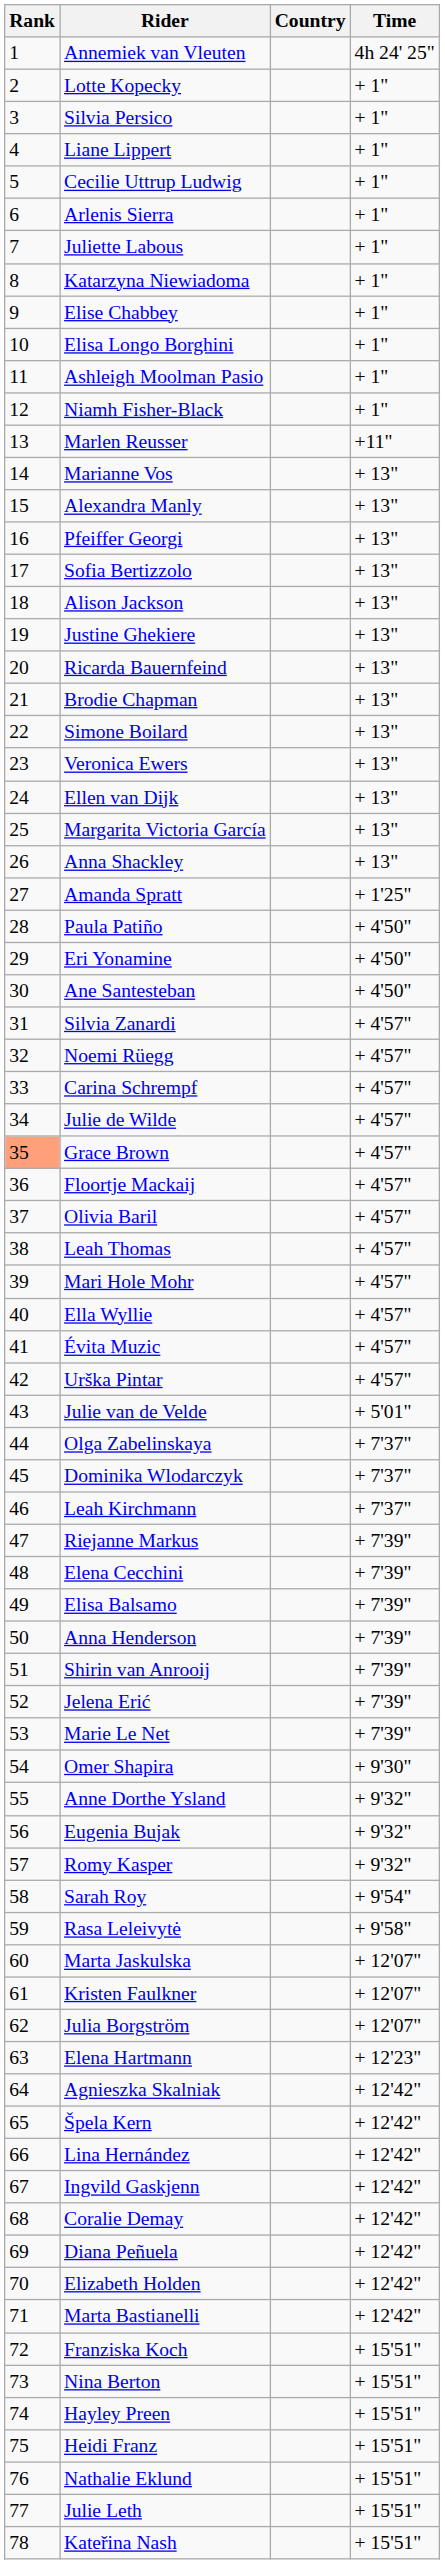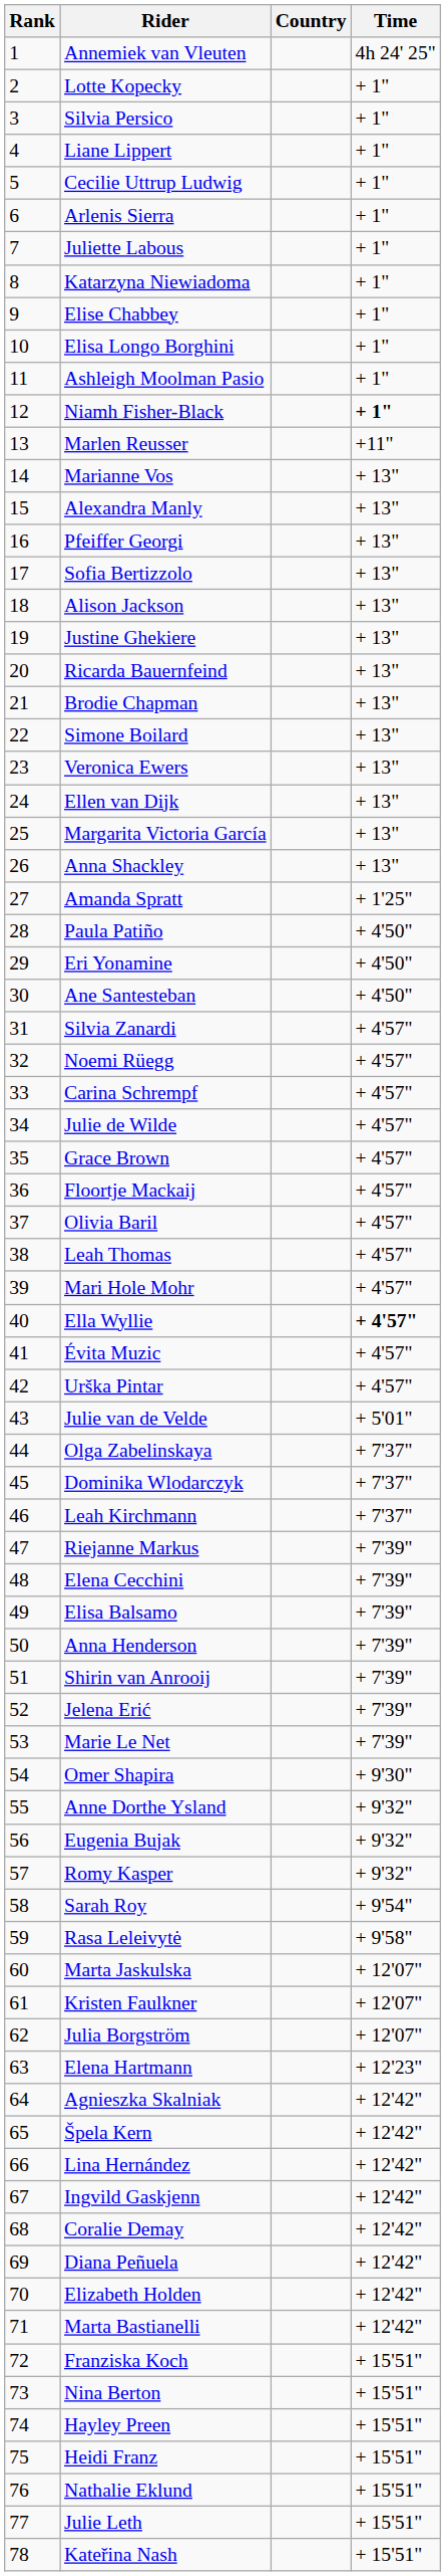Niamh Fisher-Black | Time: normal -> bold
Grace Brown | Rank: lightsalmon background -> no background
Ella Wyllie | Time: normal -> bold
